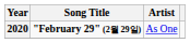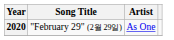2020 | Song Title: bold -> normal
